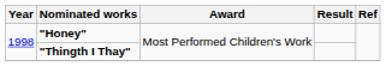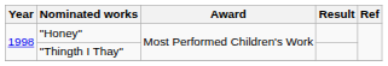"Honey" | Nominated works: bold -> normal
"Thingth I Thay" | Nominated works: bold -> normal
